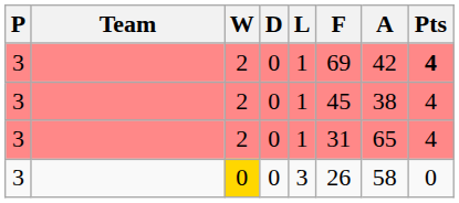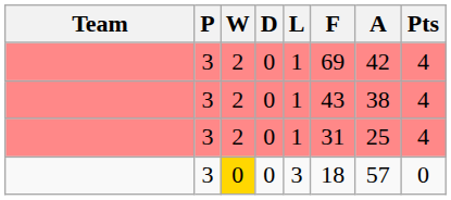columns swapped: Team <-> P
row 2 | Pts: bold -> normal
row 3 | F: 45 -> 43
row 4 | A: 65 -> 25
row 5 | F: 26 -> 18
row 5 | A: 58 -> 57
